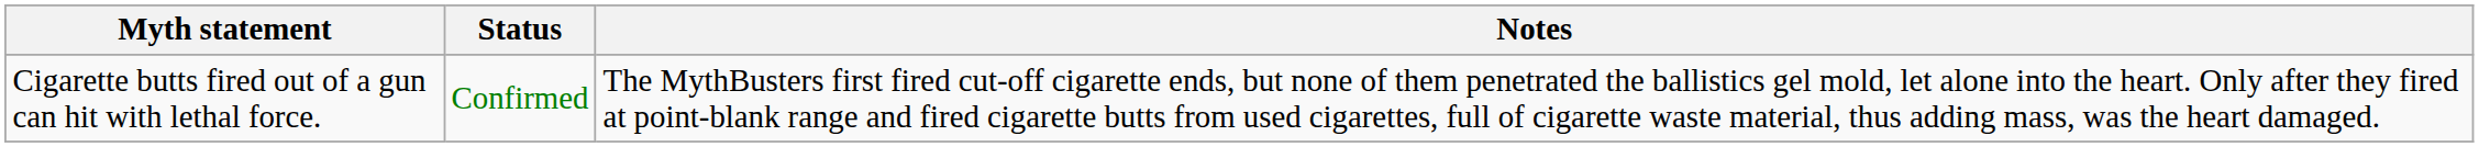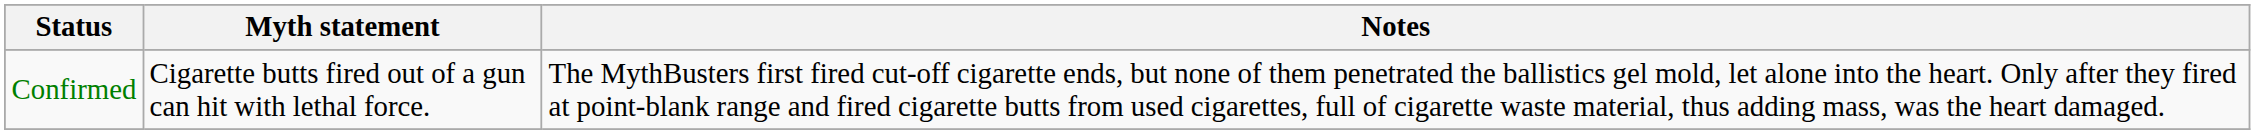columns swapped: Myth statement <-> Status
